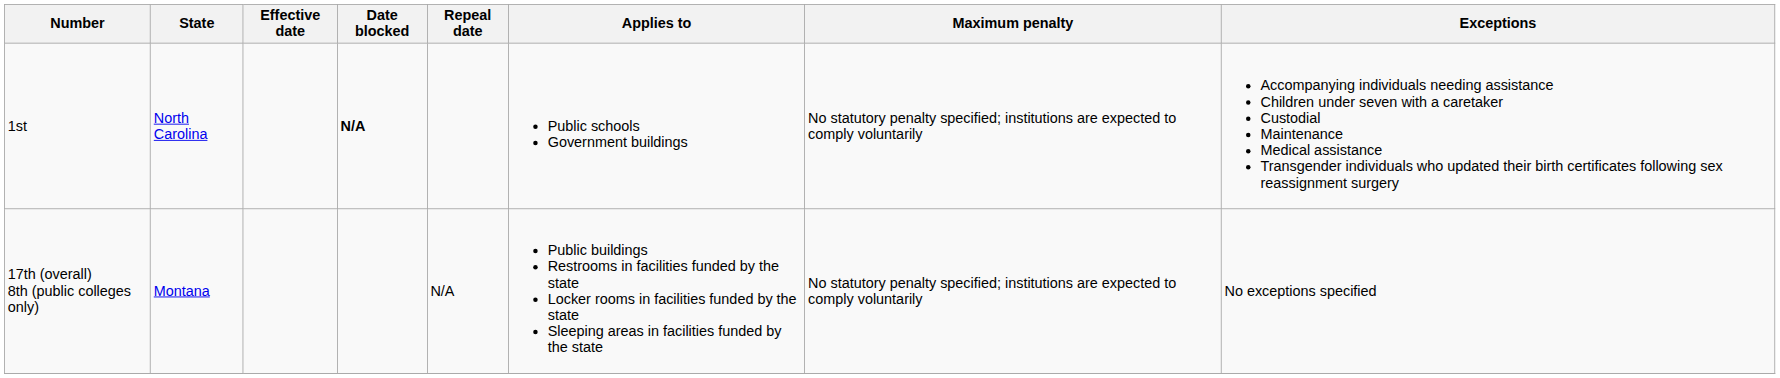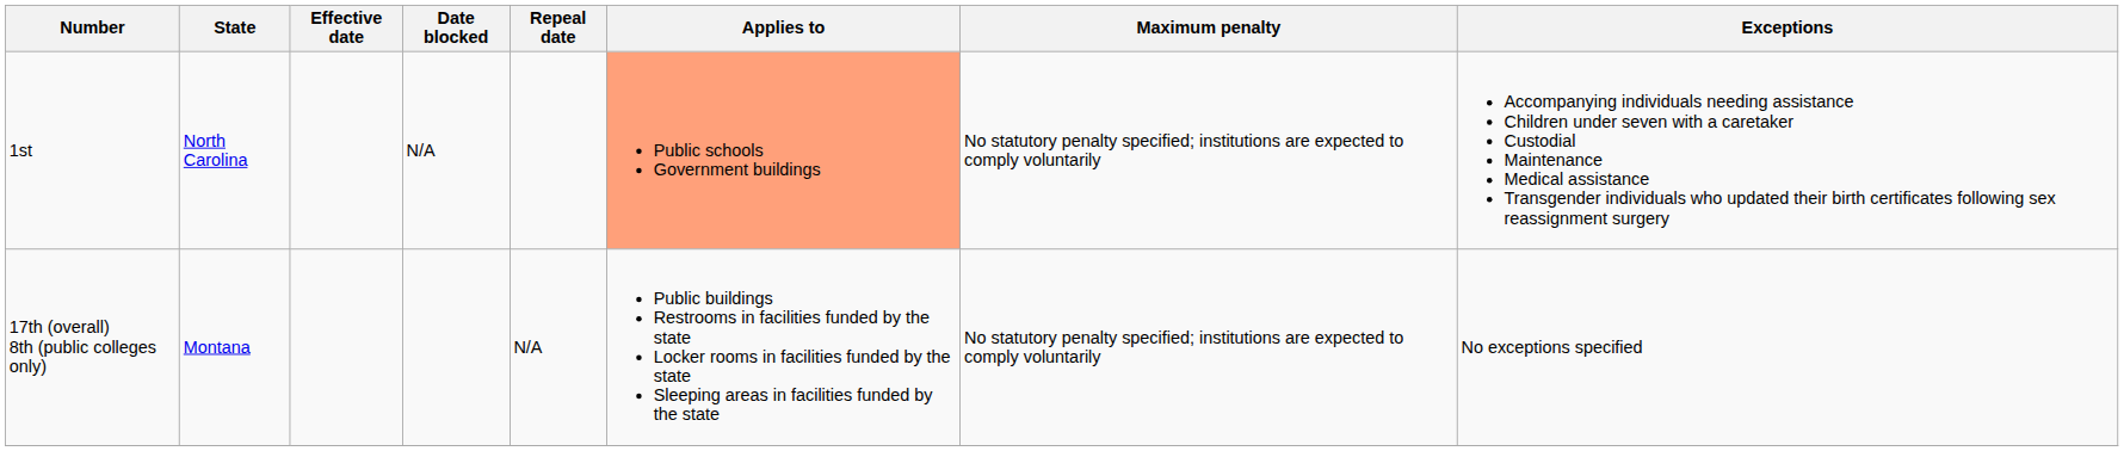1st | Date blocked: bold -> normal
1st | Applies to: no background -> lightsalmon background
